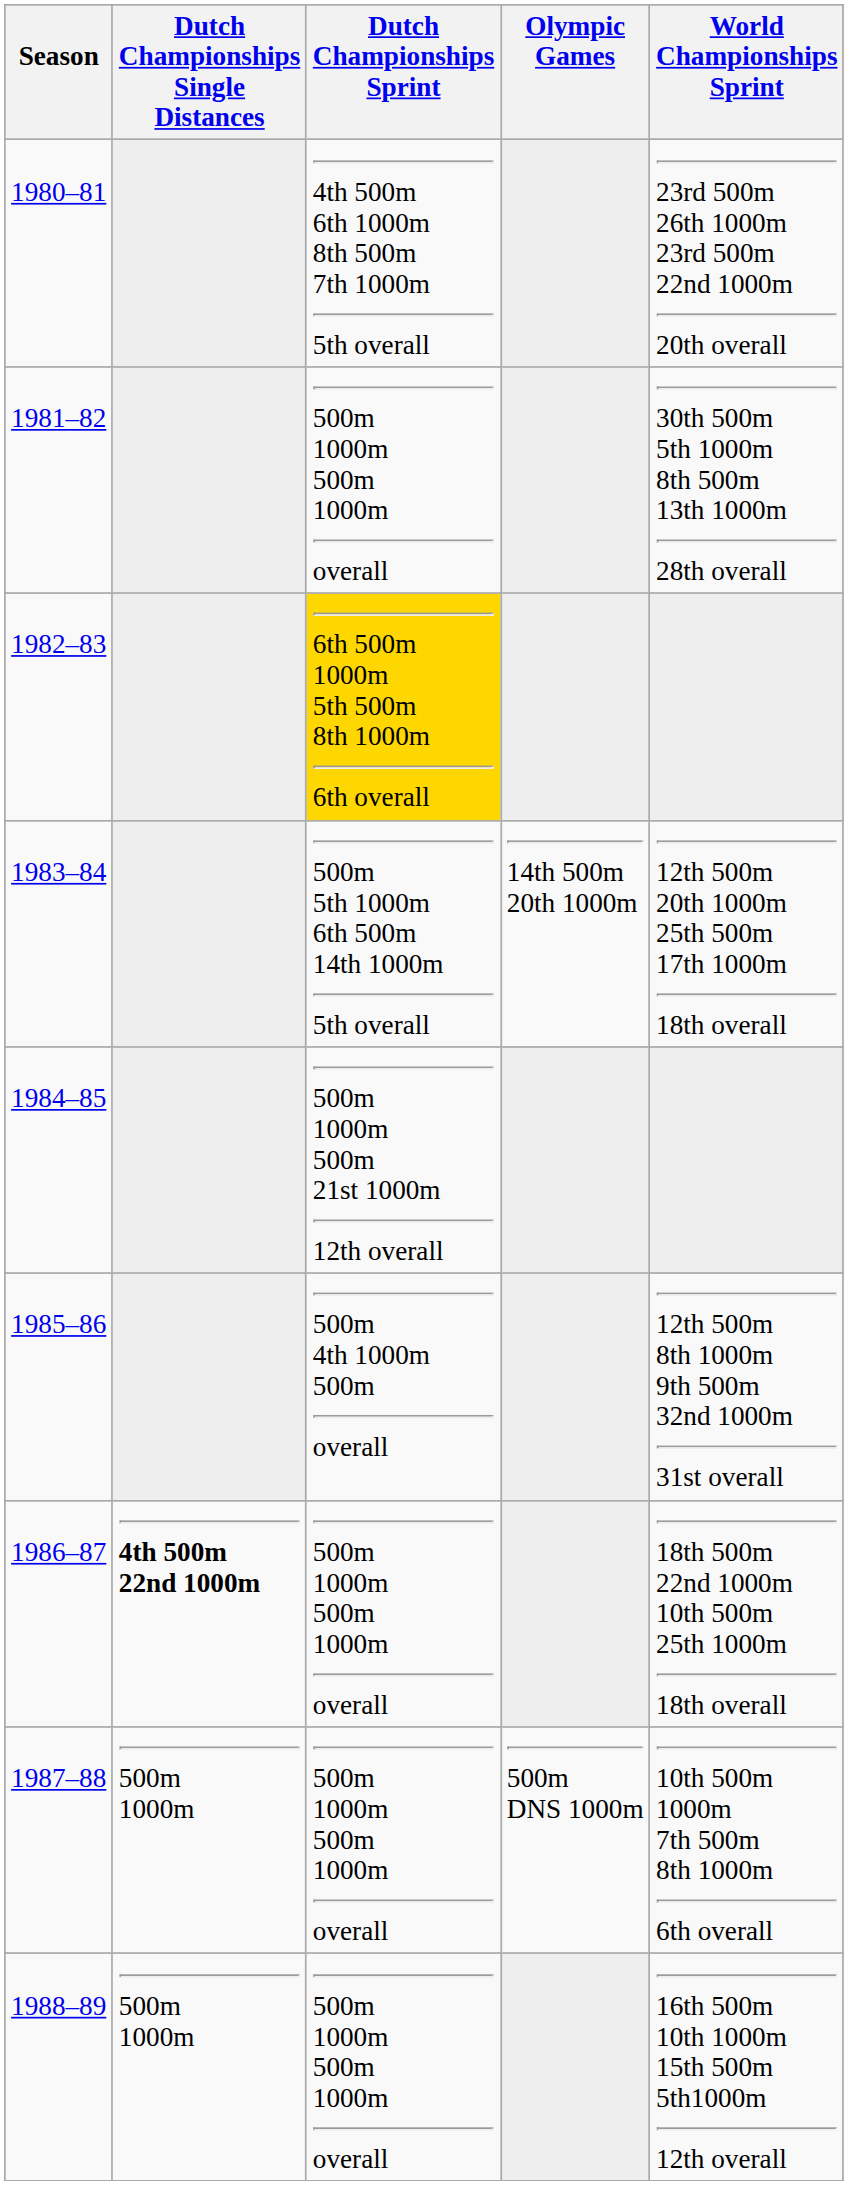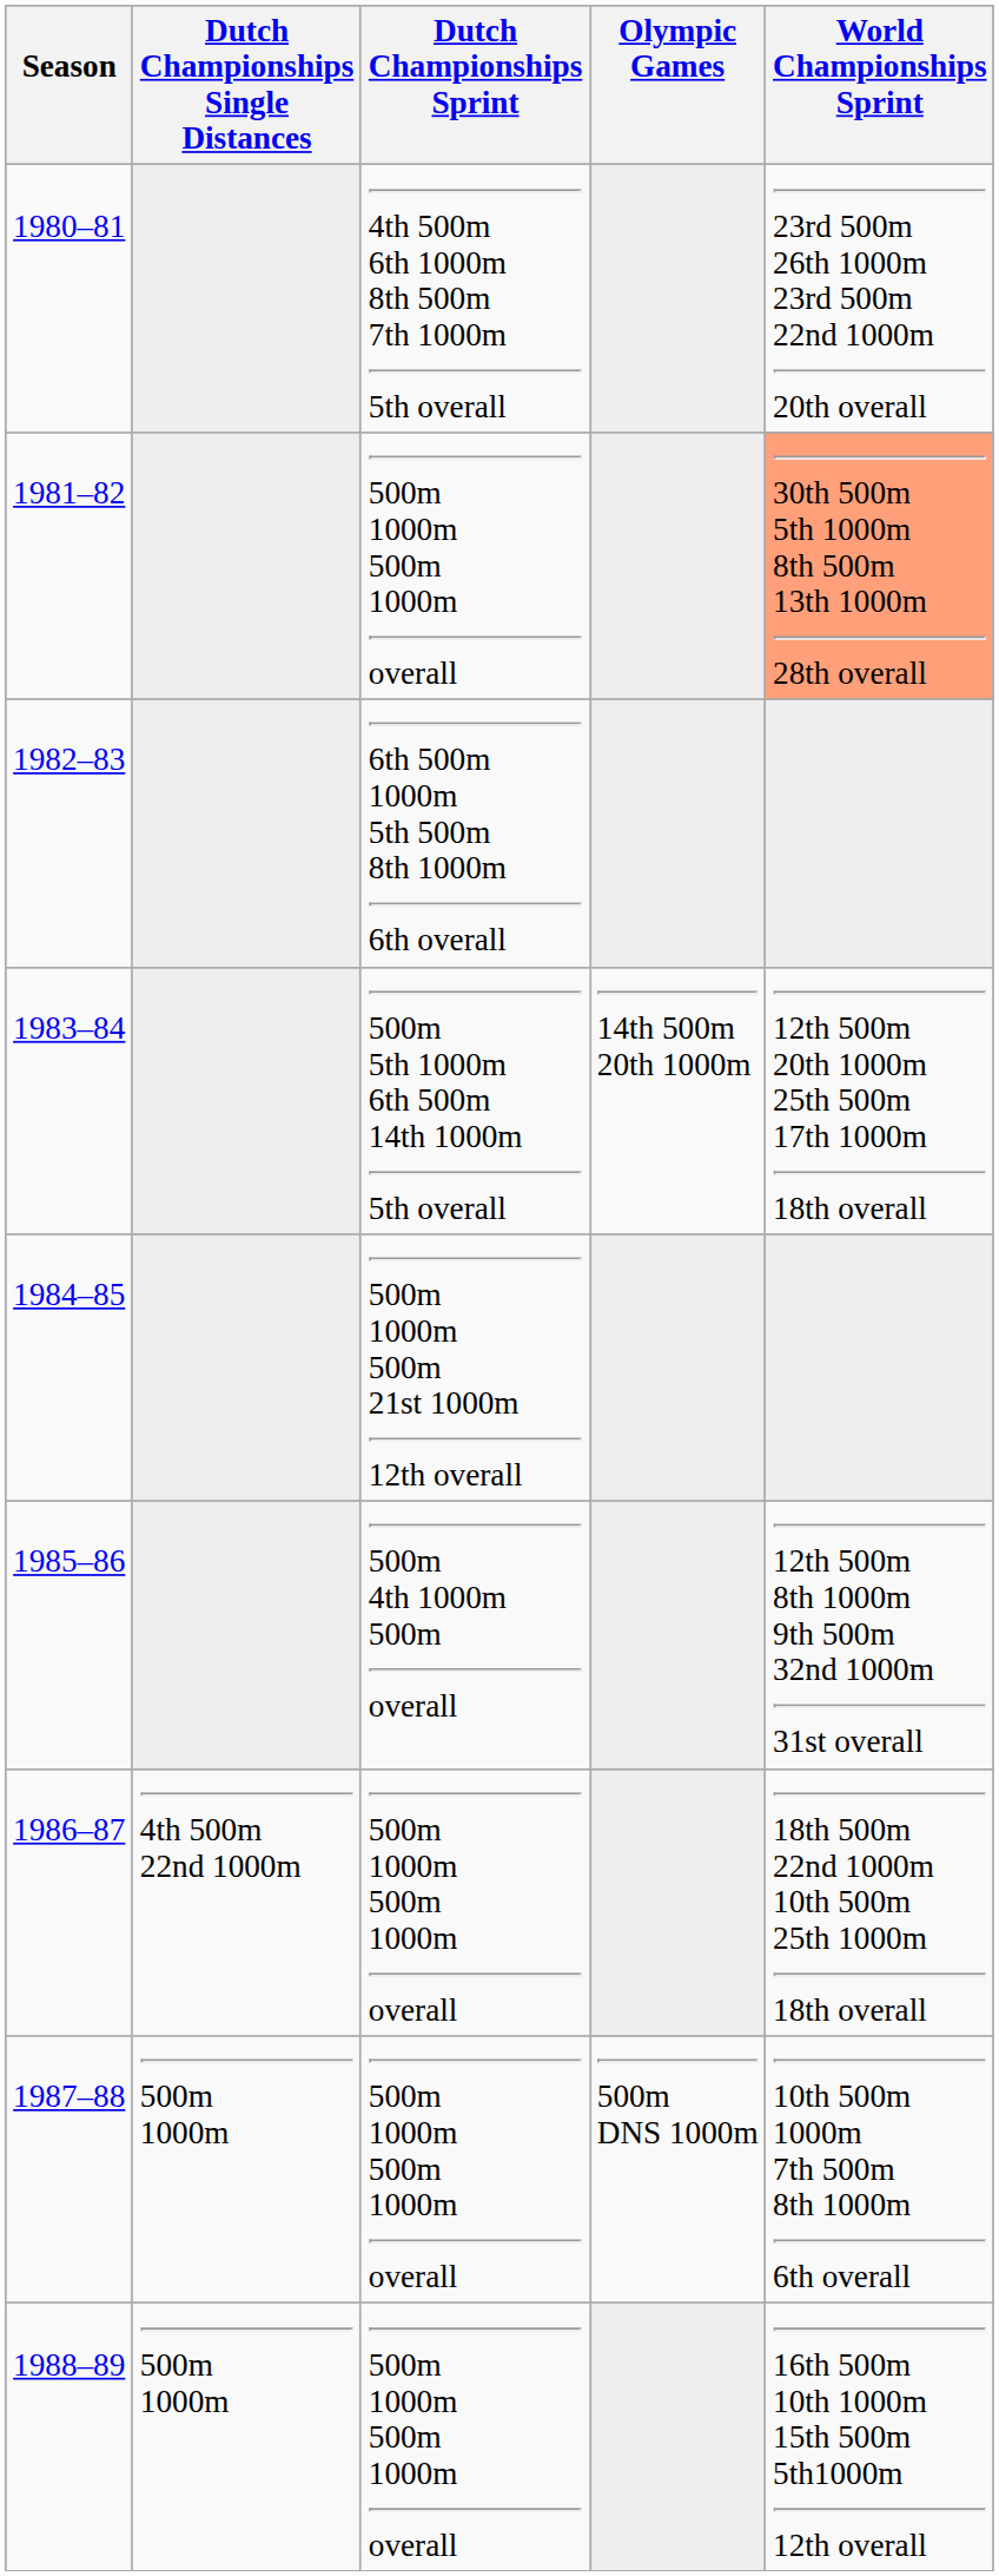row 3 | World Championships Sprint: no background -> lightsalmon background
row 4 | Dutch Championships Sprint: gold background -> no background
row 8 | Dutch Championships Single Distances: bold -> normal
